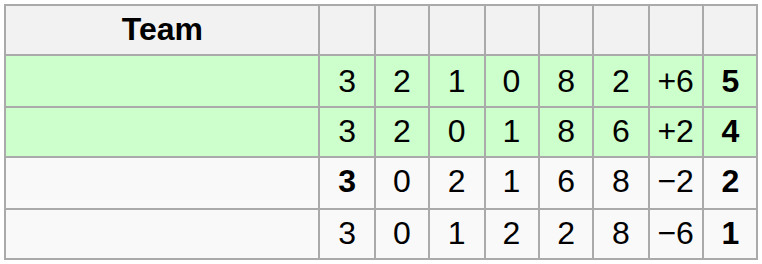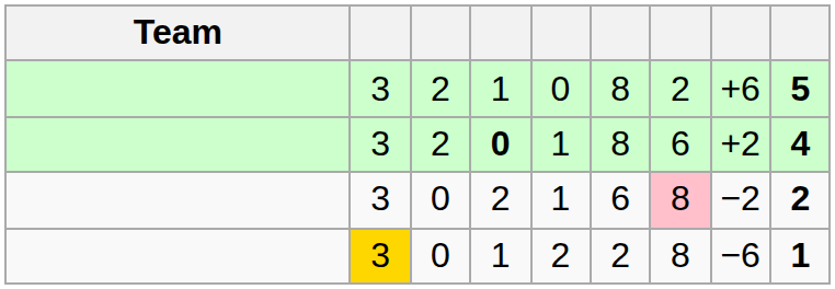row 3 | column 4: normal -> bold
row 4 | column 2: bold -> normal
row 4 | column 7: no background -> pink background
row 5 | column 2: no background -> gold background
